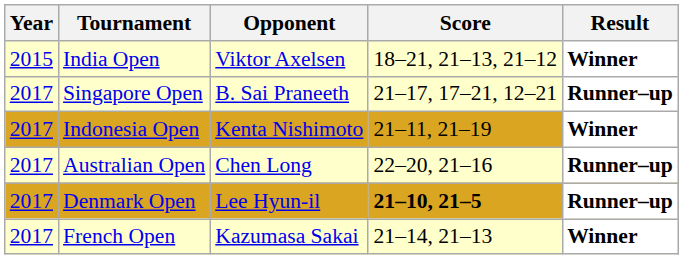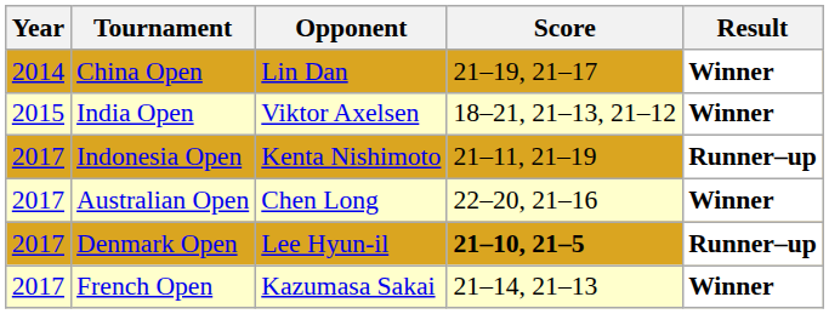+ row: 2014 | China Open | Lin Dan | 21–19, 21–17 | Winner
- row: 2017 | Singapore Open | B. Sai Praneeth | 21–17, 17–21, 12–21 | Runner–up
Indonesia Open | Result: Winner -> Runner–up
Australian Open | Result: Runner–up -> Winner
